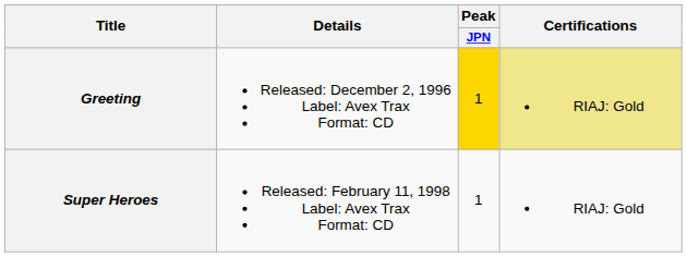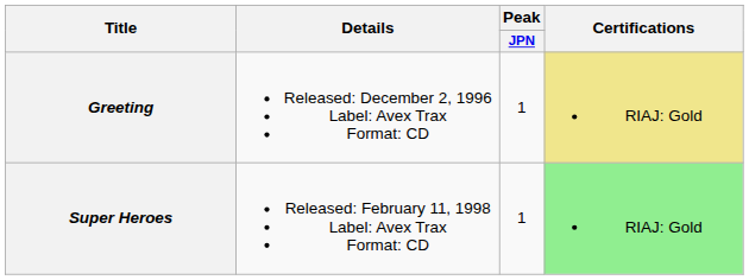Greeting | Peak / JPN: gold background -> no background
Super Heroes | Certifications: no background -> lightgreen background
